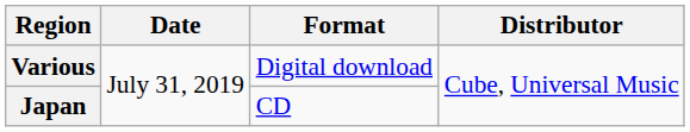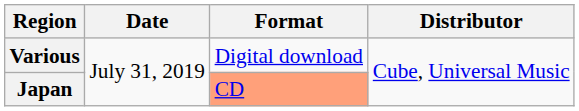Japan / CD | Format: no background -> lightsalmon background
